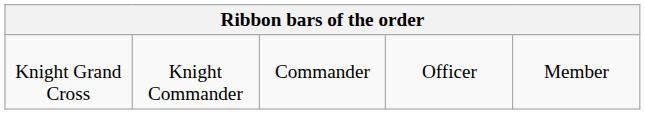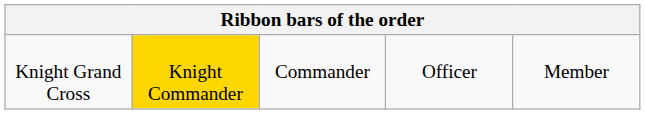Knight Grand Cross | column 2: no background -> gold background
